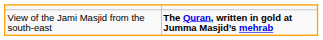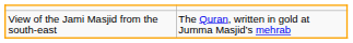View of the Jami Masjid from the south-east | column 2: bold -> normal
